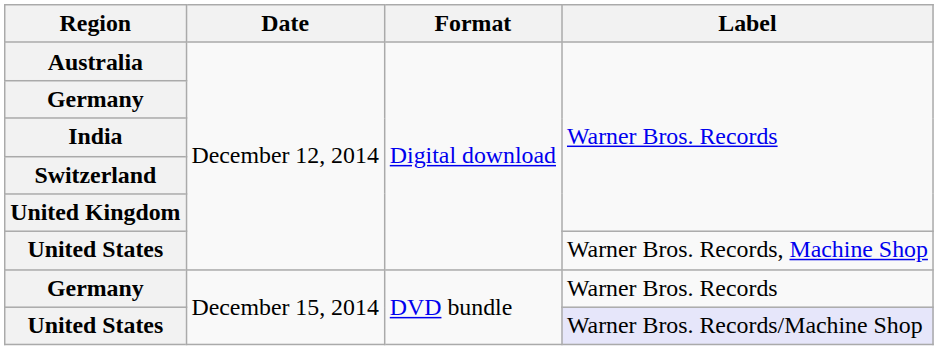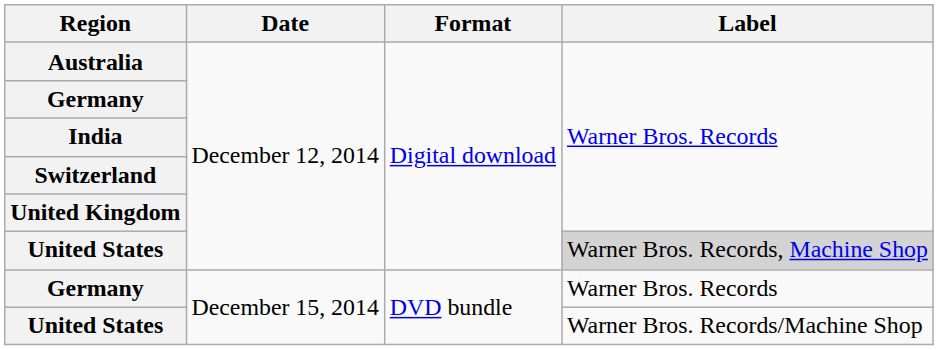United States / Warner Bros. Records, Machine Shop | Label: no background -> lightgrey background
United States / Warner Bros. Records/Machine Shop | Label: lavender background -> no background
